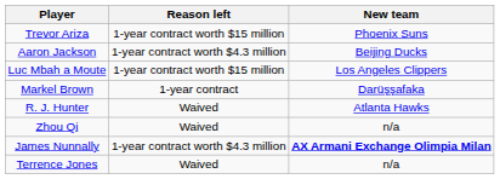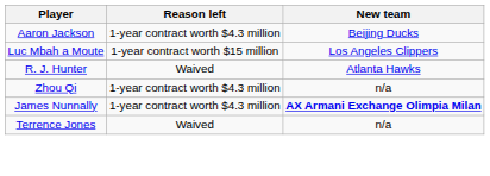- row: Trevor Ariza | 1-year contract worth $15 million | Phoenix Suns
- row: Markel Brown | 1-year contract | Darüşşafaka
Zhou Qi | Reason left: Waived -> 1-year contract worth $4.3 million
